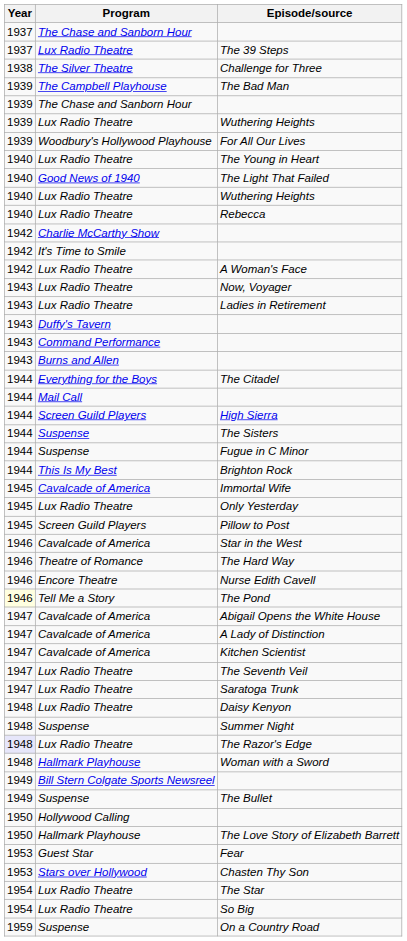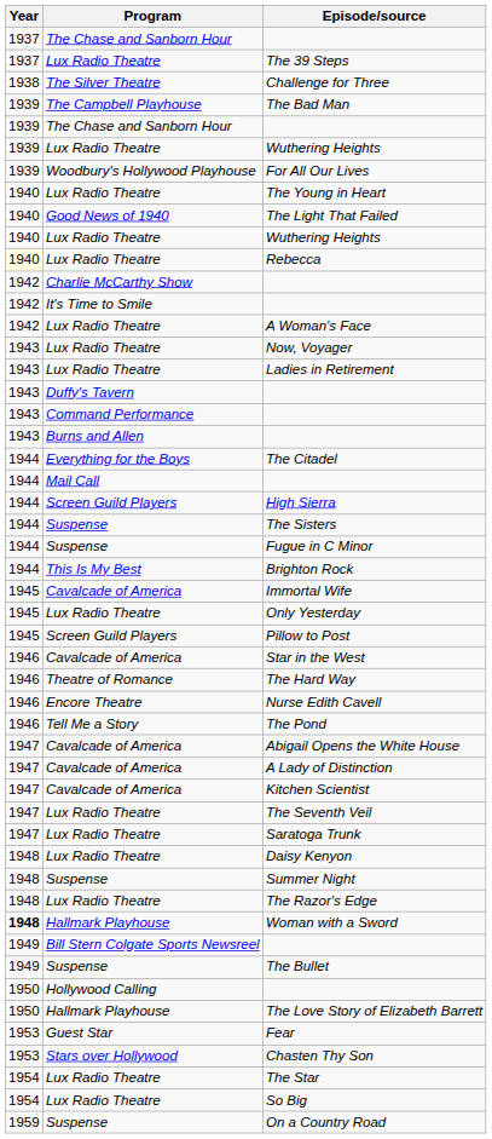Rebecca | Year: no background -> lightyellow background
The Pond | Year: lightyellow background -> no background
The Razor's Edge | Year: lavender background -> no background
Woman with a Sword | Year: normal -> bold
